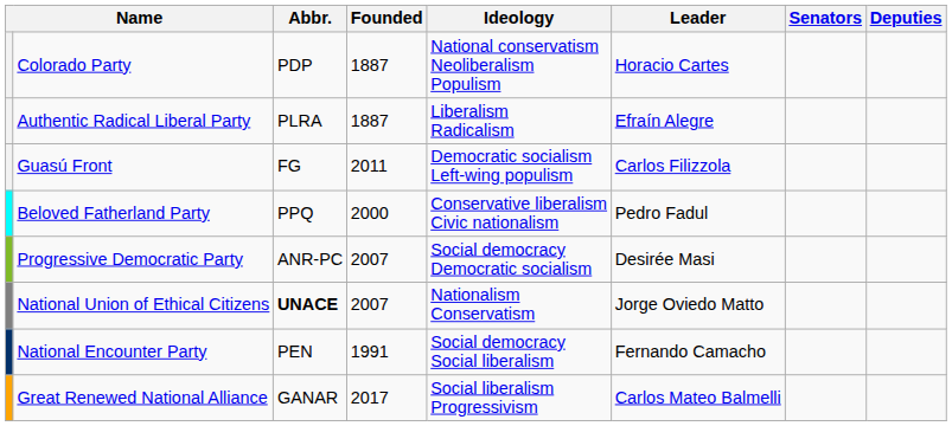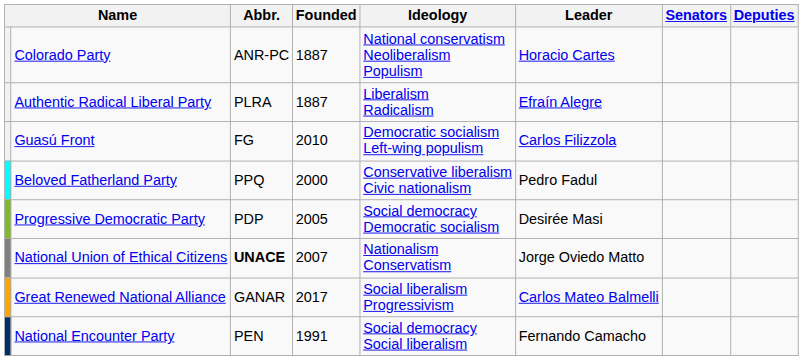Colorado Party | Abbr.: PDP -> ANR-PC
Guasú Front | Founded: 2011 -> 2010
Progressive Democratic Party | Abbr.: ANR-PC -> PDP
Progressive Democratic Party | Founded: 2007 -> 2005
rows swapped: Great Renewed National Alliance <-> National Encounter Party
